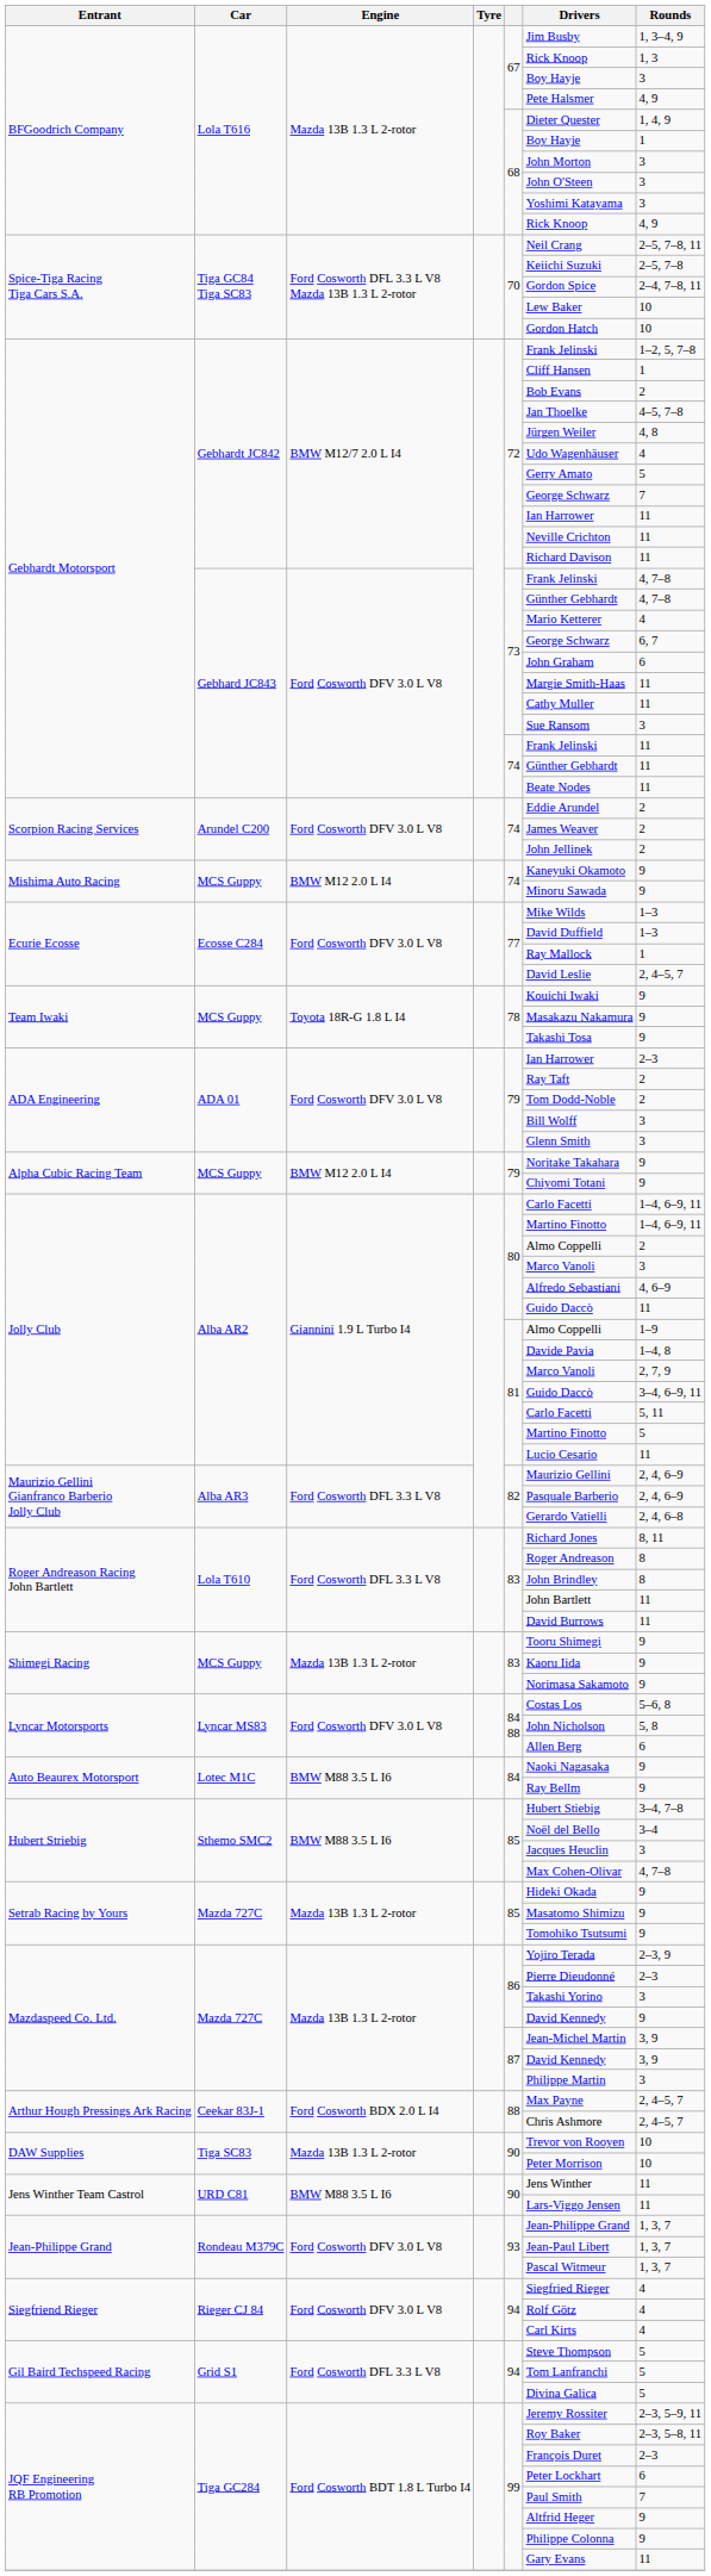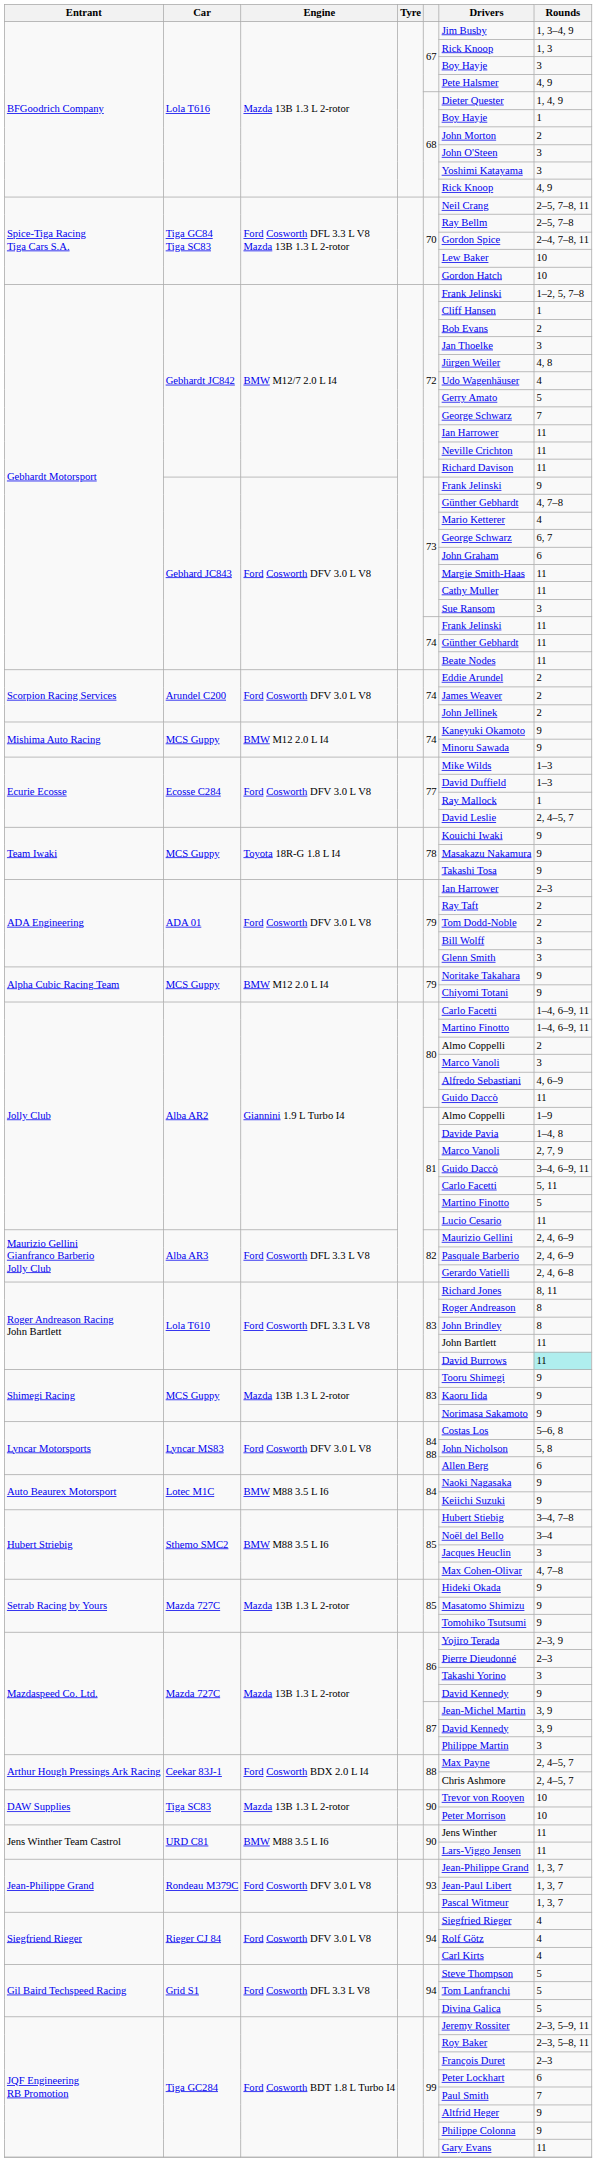row 8 | Rounds: 3 -> 2
row 13 | Drivers: Keiichi Suzuki -> Ray Bellm
row 20 | Rounds: 4–5, 7–8 -> 3
row 28 | Rounds: 4, 7–8 -> 9
row 78 | Rounds: no background -> paleturquoise background
row 86 | Drivers: Ray Bellm -> Keiichi Suzuki
